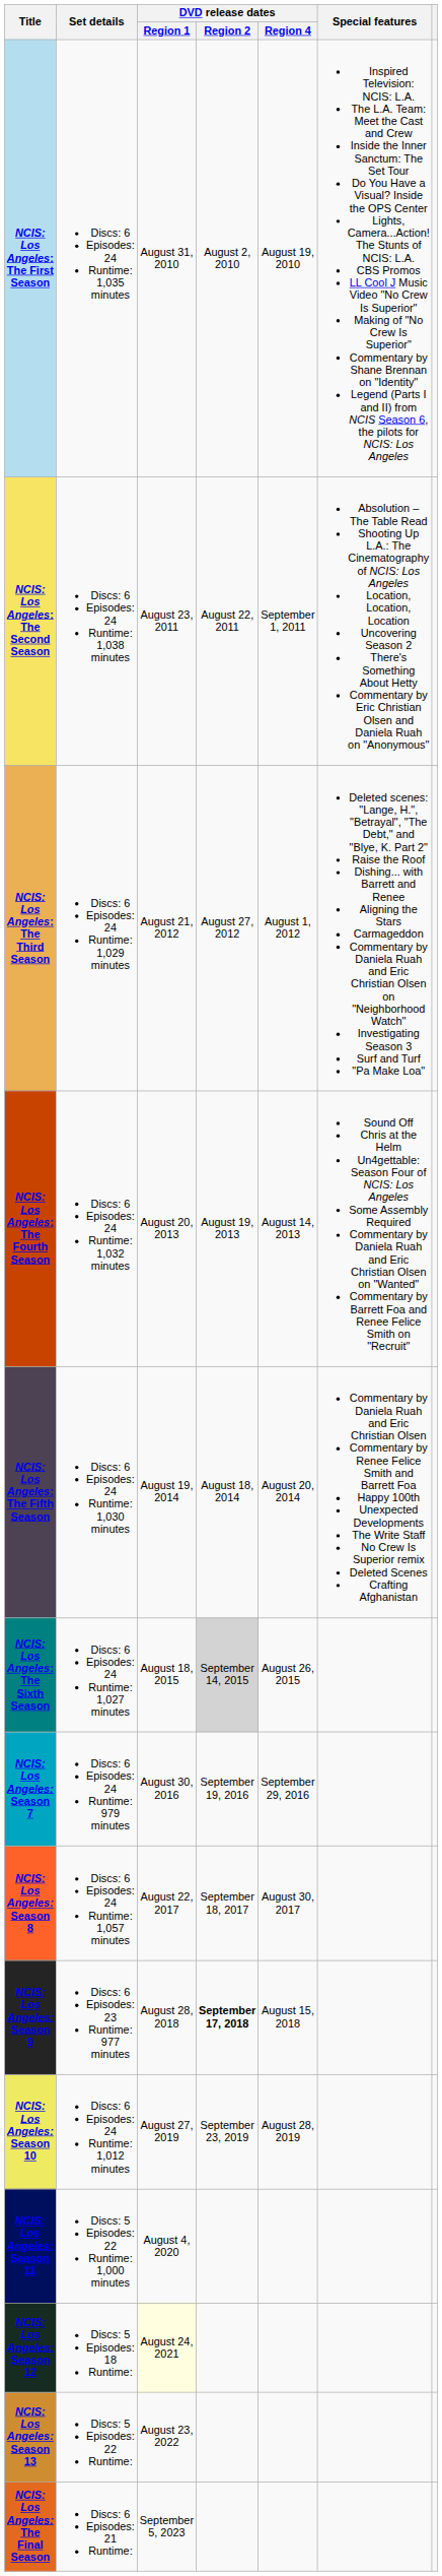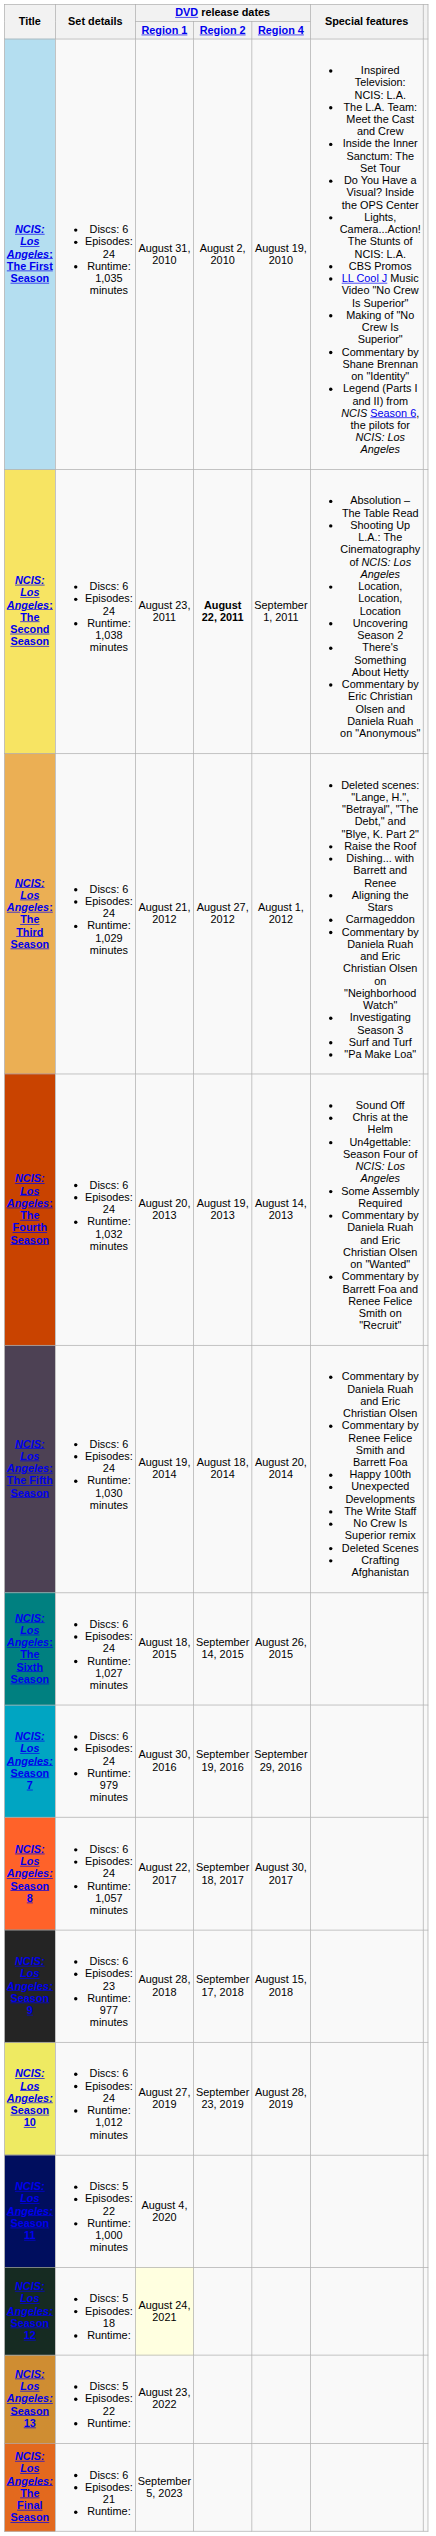NCIS: Los Angeles: The Second Season | DVD release dates / Region 2: normal -> bold
NCIS: Los Angeles: The Sixth Season | DVD release dates / Region 2: lightgrey background -> no background
NCIS: Los Angeles: Season 9 | DVD release dates / Region 2: bold -> normal
